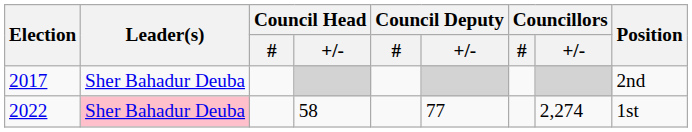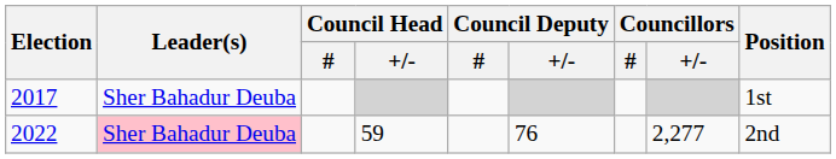2017 | Position: 2nd -> 1st
2022 | Council Head / +/-: 58 -> 59
2022 | Council Deputy / +/-: 77 -> 76
2022 | Councillors / +/-: 2,274 -> 2,277
2022 | Position: 1st -> 2nd
